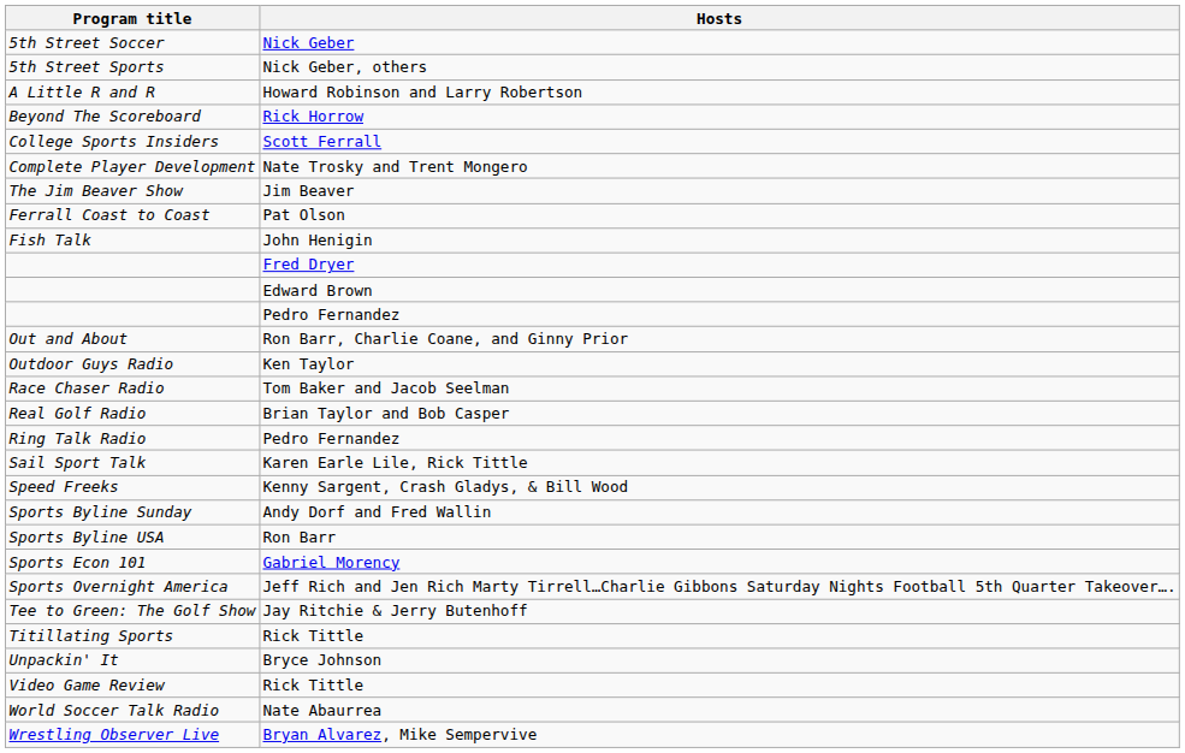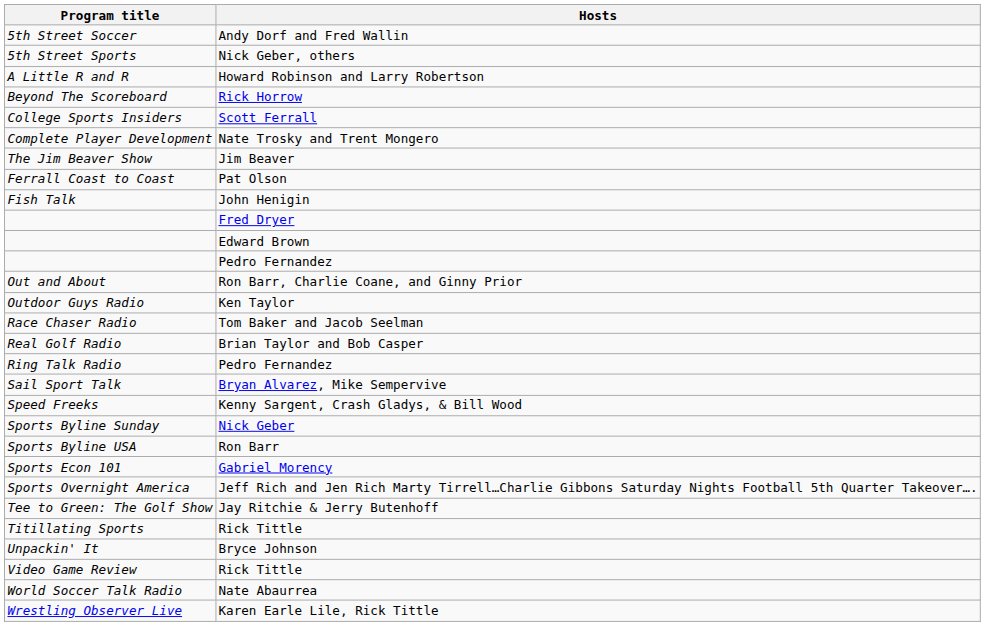row 2 | Hosts: Nick Geber -> Andy Dorf and Fred Wallin
row 19 | Hosts: Karen Earle Lile, Rick Tittle -> Bryan Alvarez, Mike Sempervive
row 21 | Hosts: Andy Dorf and Fred Wallin -> Nick Geber
row 30 | Hosts: Bryan Alvarez, Mike Sempervive -> Karen Earle Lile, Rick Tittle
